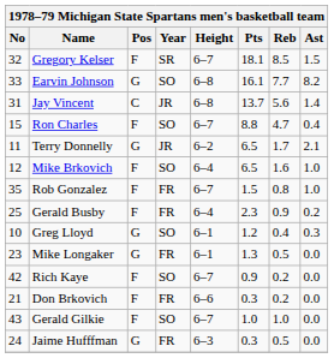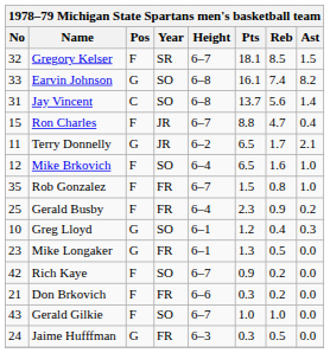Earvin Johnson | Reb: 7.7 -> 7.4
Jay Vincent | Year: JR -> SO
Ron Charles | Year: SO -> JR
